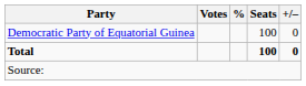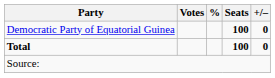Democratic Party of Equatorial Guinea | Seats: normal -> bold
Democratic Party of Equatorial Guinea | +/–: normal -> bold
